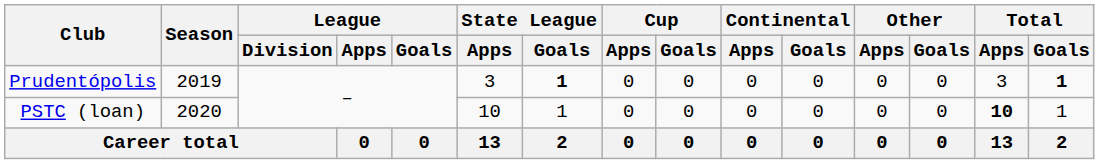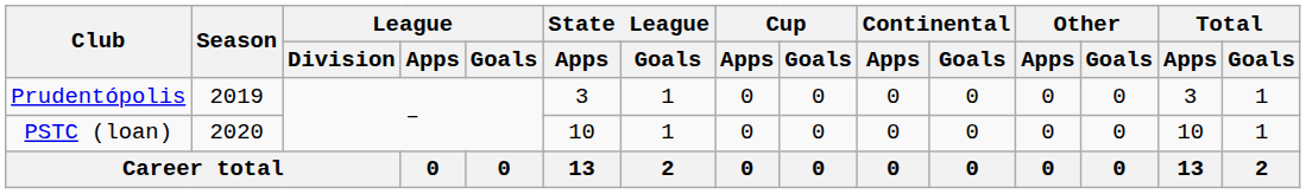Prudentópolis | State League / Goals: bold -> normal
Prudentópolis | Total / Goals: bold -> normal
PSTC (loan) | Total / Apps: bold -> normal
